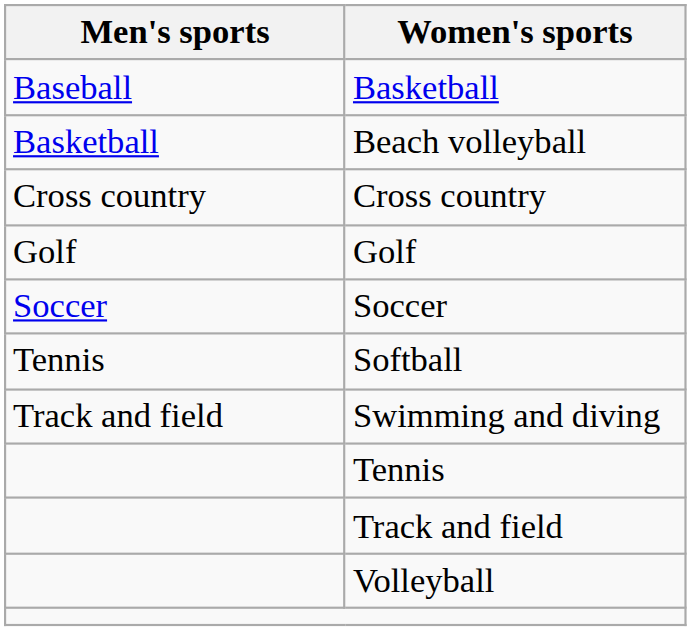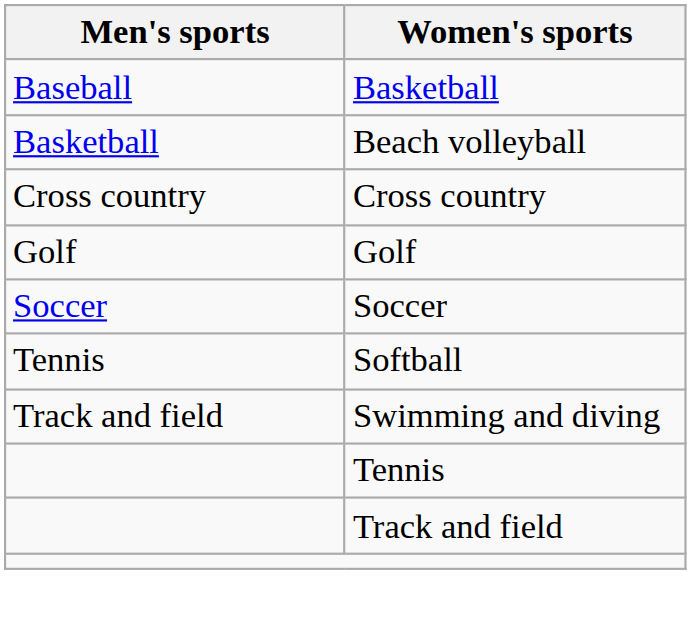- row: Volleyball
